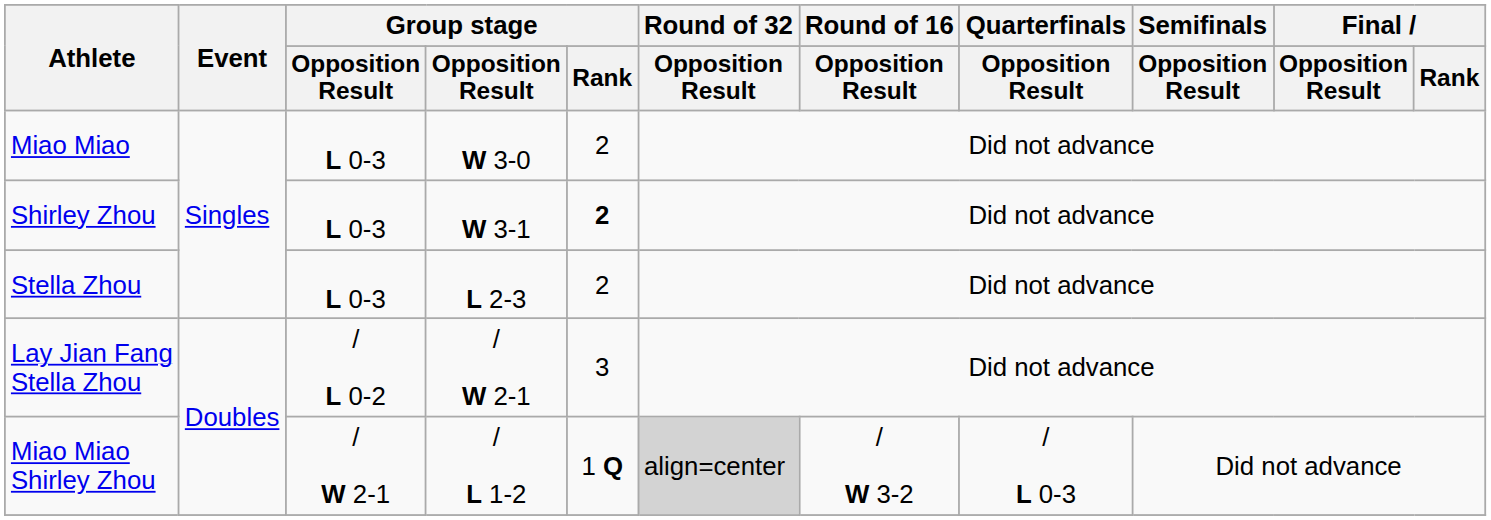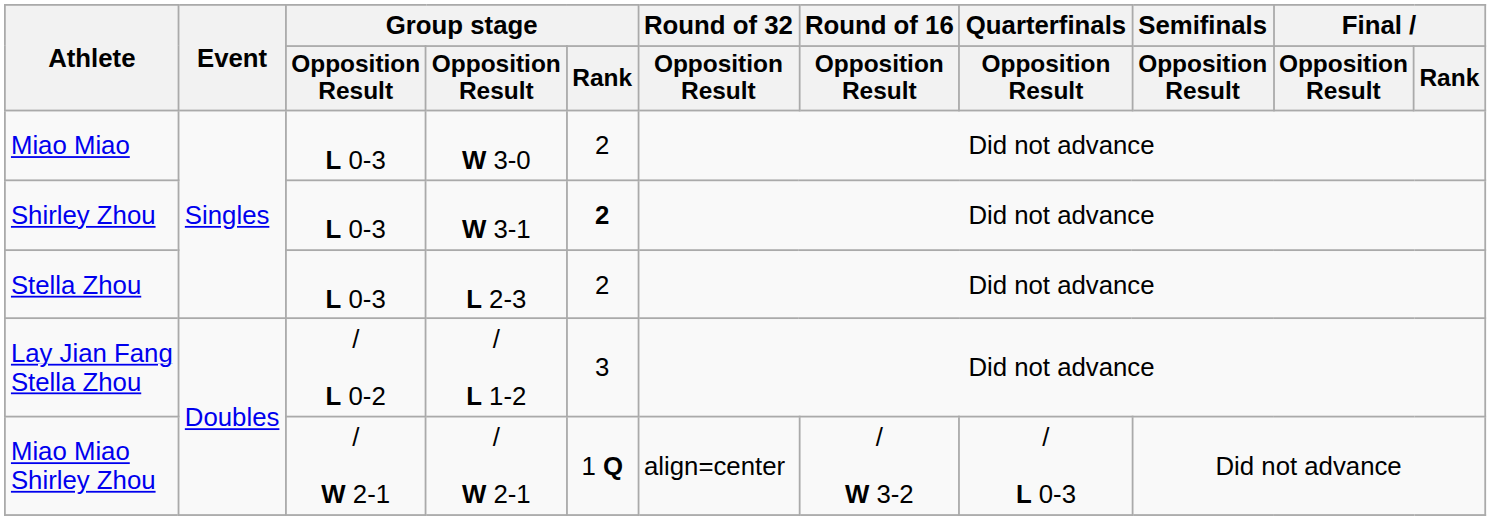Lay Jian Fang Stella Zhou | column 4: / W 2-1 -> / L 1-2
Miao Miao Shirley Zhou | column 4: / L 1-2 -> / W 2-1
Miao Miao Shirley Zhou | Round of 32 / Opposition Result: lightgrey background -> no background
